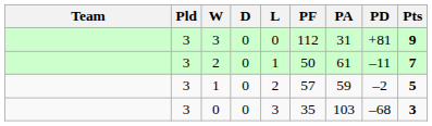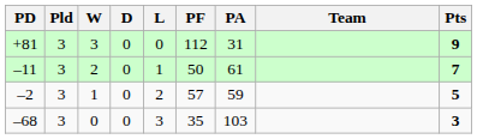columns swapped: Team <-> PD
